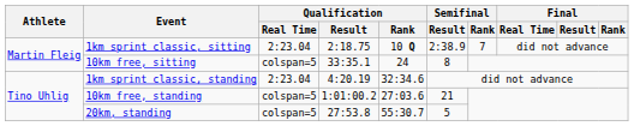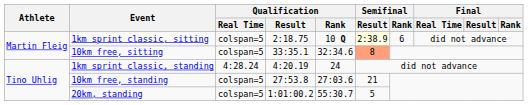1km sprint classic, sitting | Qualification / Real Time: 2:23.04 -> colspan=5
1km sprint classic, sitting | Semifinal / Result: no background -> lightyellow background
1km sprint classic, sitting | Semifinal / Rank: 7 -> 6
10km free, sitting | Qualification / Rank: 24 -> 32:34.6
10km free, sitting | Semifinal / Result: no background -> lightsalmon background
1km sprint classic, standing | Qualification / Real Time: 2:23.04 -> 4:28.24
1km sprint classic, standing | Qualification / Rank: 32:34.6 -> 24
10km free, standing | Qualification / Result: 1:01:00.2 -> 27:53.8
20km, standing | Qualification / Result: 27:53.8 -> 1:01:00.2
